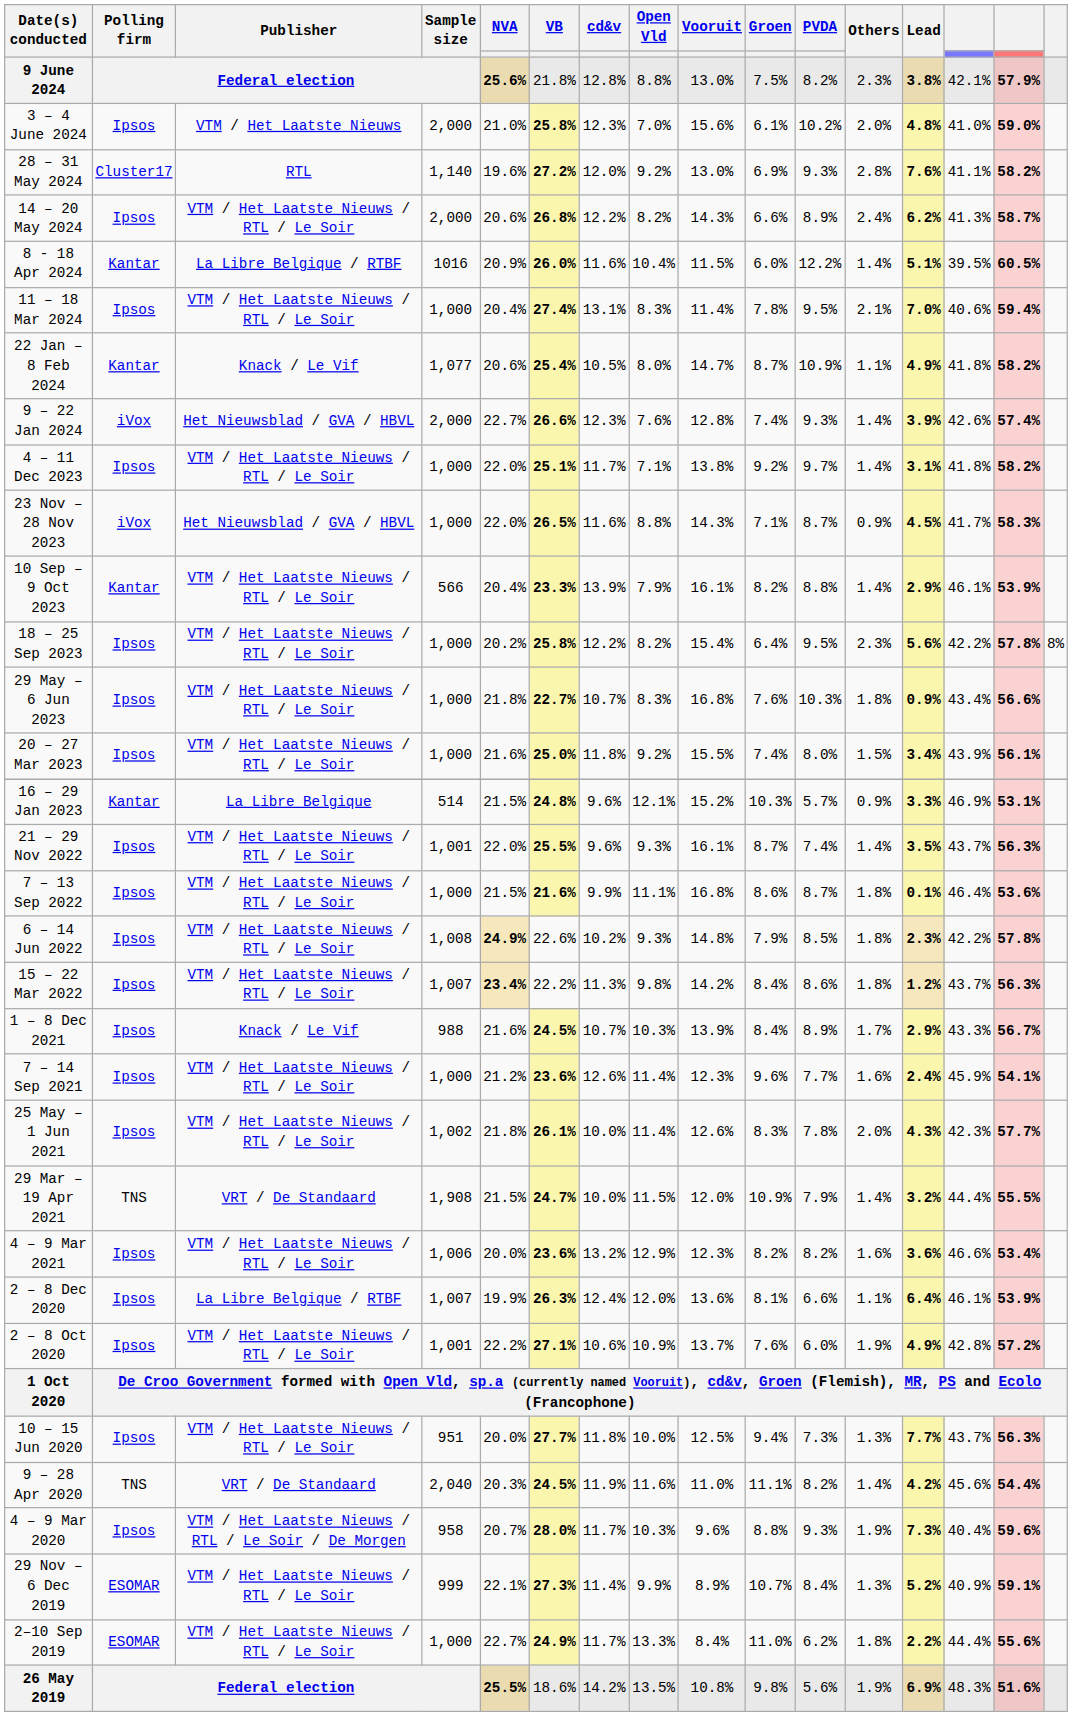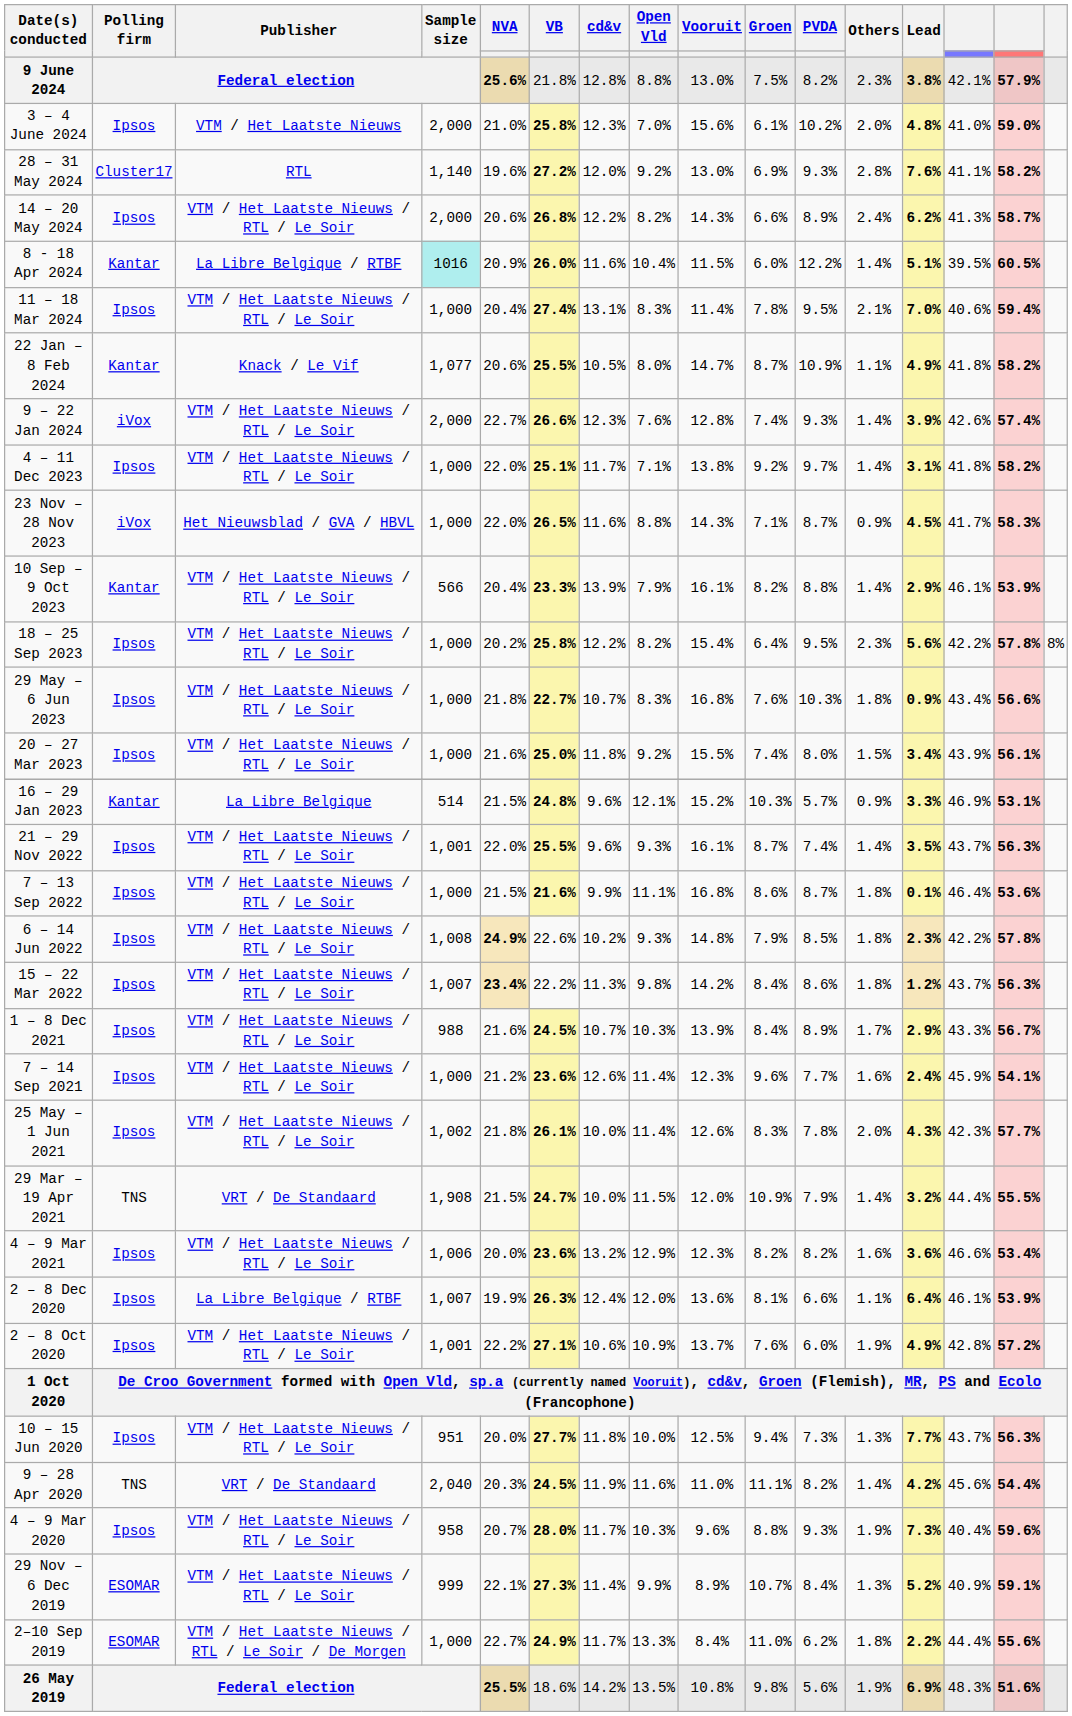8 - 18 Apr 2024 | Sample size: no background -> paleturquoise background
22 Jan – 8 Feb 2024 | VB: 25.4% -> 25.5%
9 – 22 Jan 2024 | Publisher: Het Nieuwsblad / GVA / HBVL -> VTM / Het Laatste Nieuws / RTL / Le Soir
1 – 8 Dec 2021 | Publisher: Knack / Le Vif -> VTM / Het Laatste Nieuws / RTL / Le Soir
4 – 9 Mar 2020 | Publisher: VTM / Het Laatste Nieuws / RTL / Le Soir / De Morgen -> VTM / Het Laatste Nieuws / RTL / Le Soir
2–10 Sep 2019 | Publisher: VTM / Het Laatste Nieuws / RTL / Le Soir -> VTM / Het Laatste Nieuws / RTL / Le Soir / De Morgen
